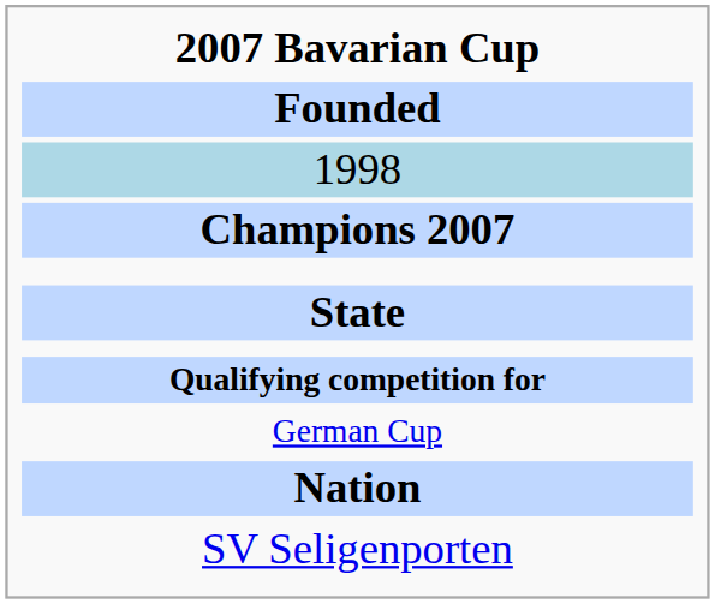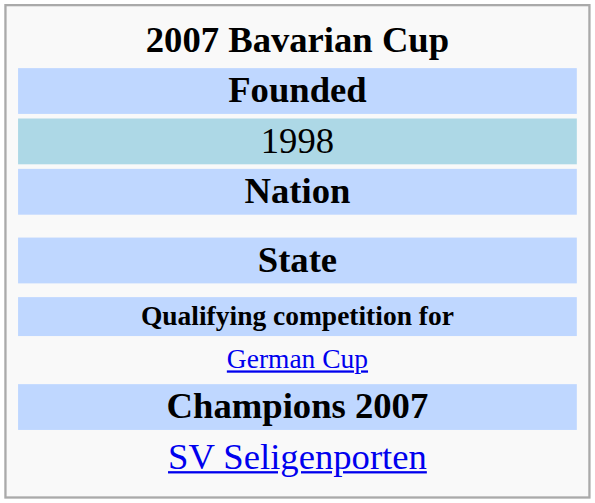row 4 | column 1: Champions 2007 -> Nation
row 8 | column 1: Nation -> Champions 2007
